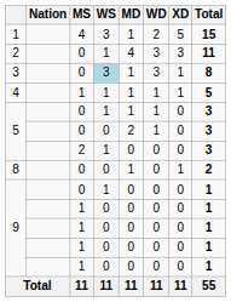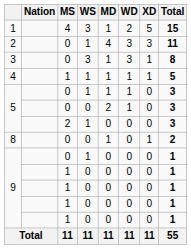row 4 | WS: lightblue background -> no background
